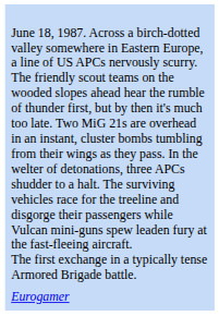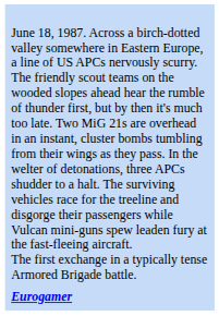row 2 | column 1: normal -> bold
